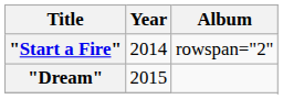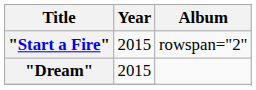"Start a Fire" | Year: 2014 -> 2015
